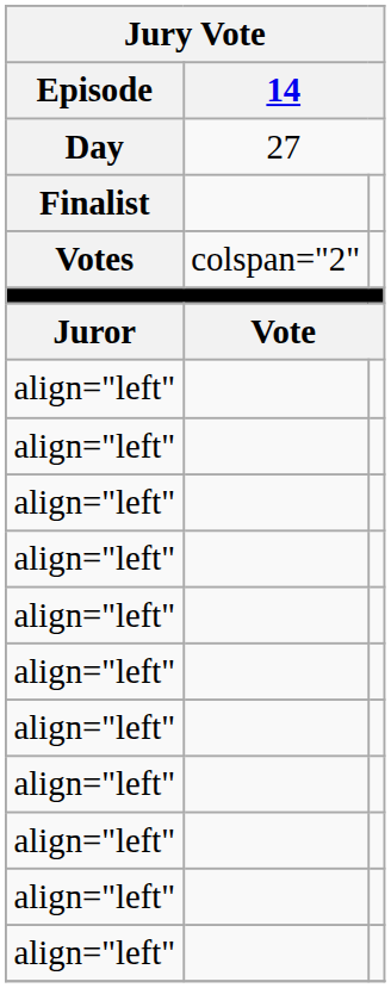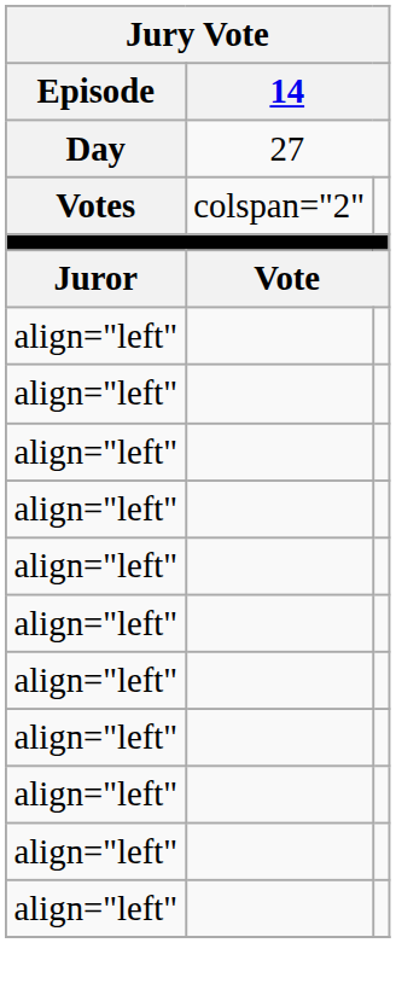- row: Finalist
